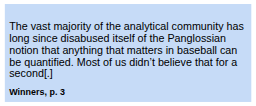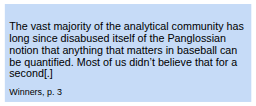row 2 | column 1: bold -> normal
